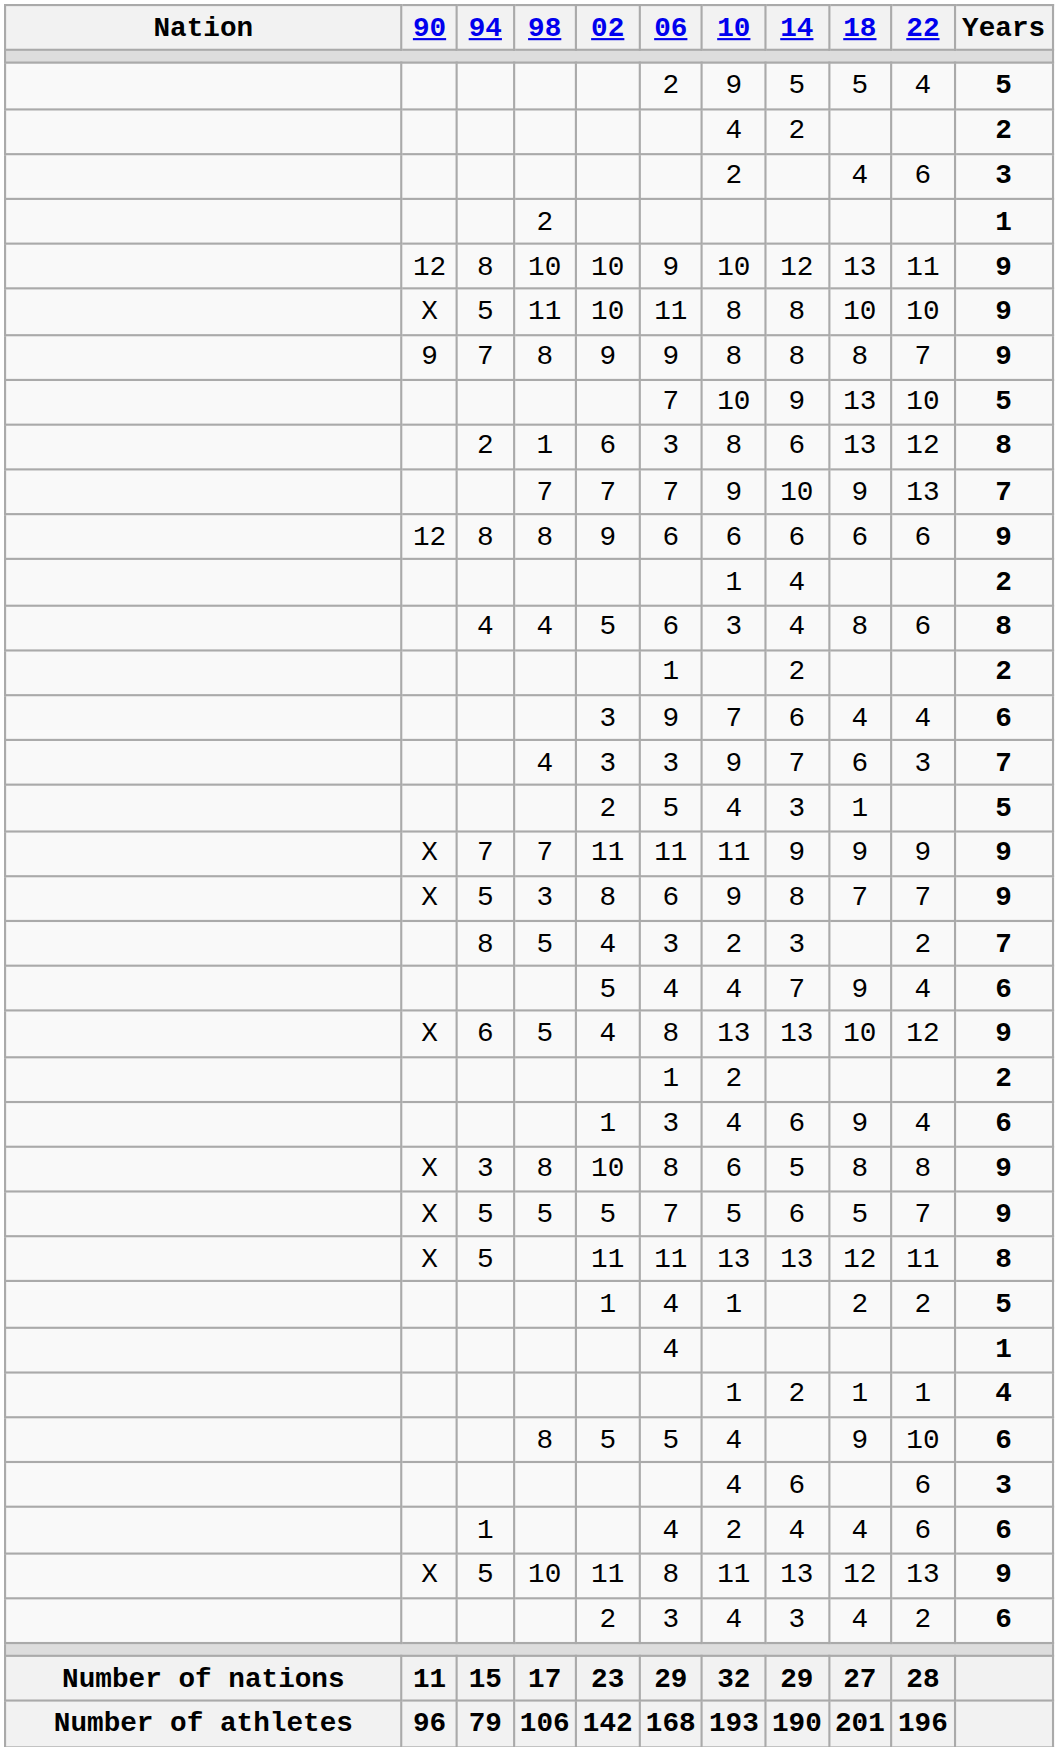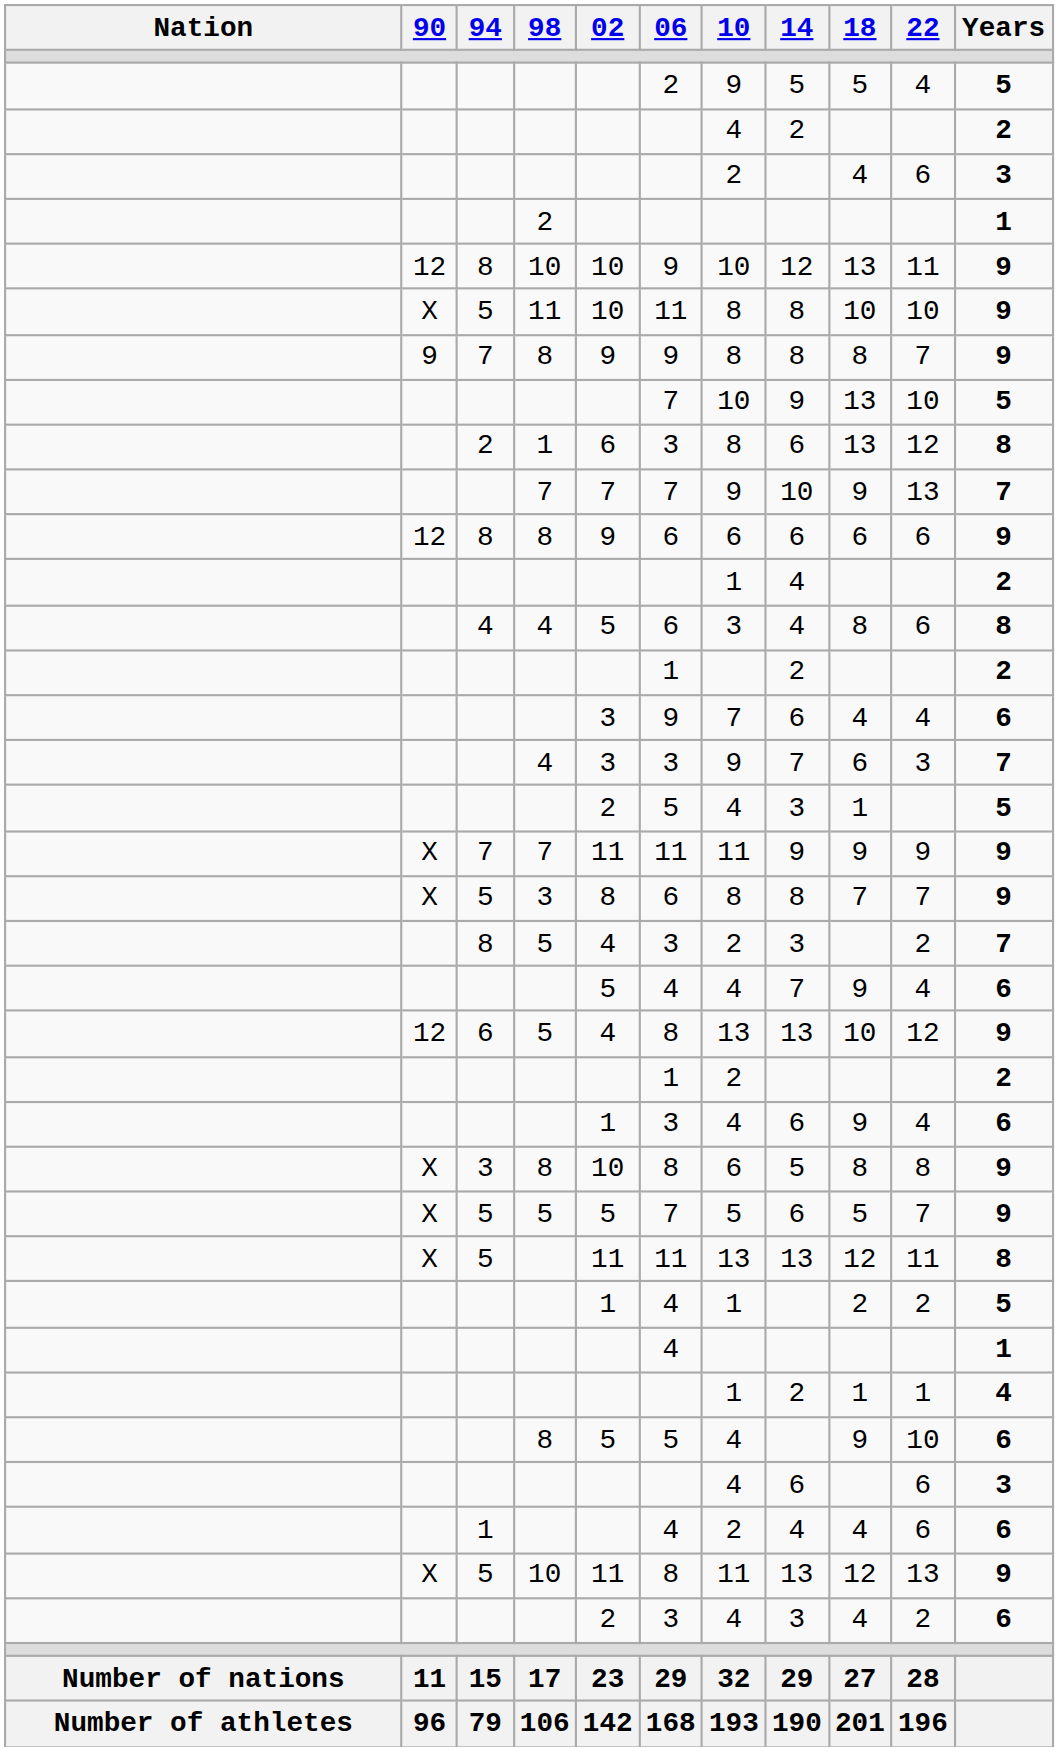row 21 | 10: 9 -> 8
row 24 | 90: X -> 12
